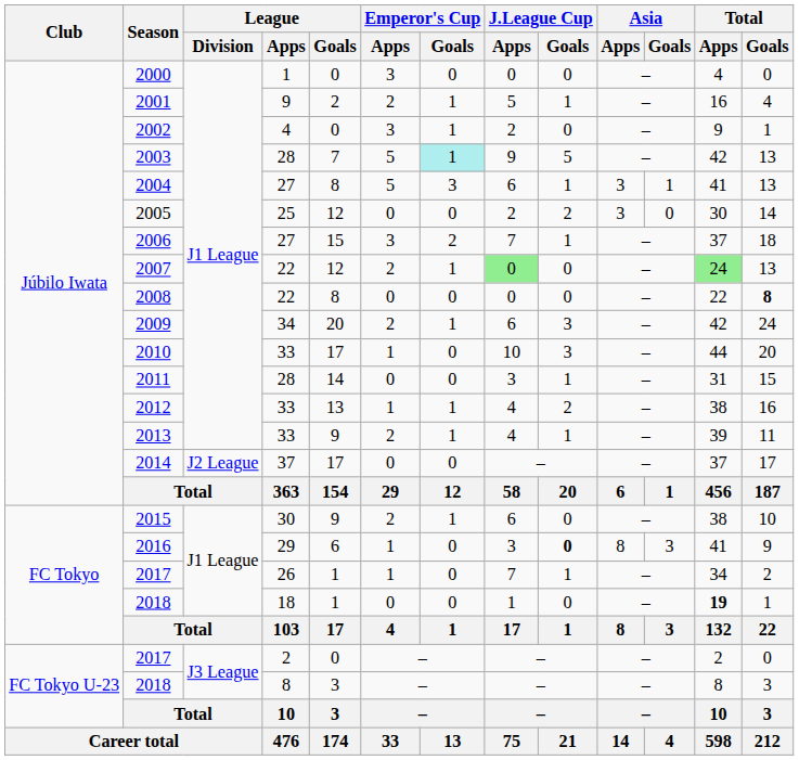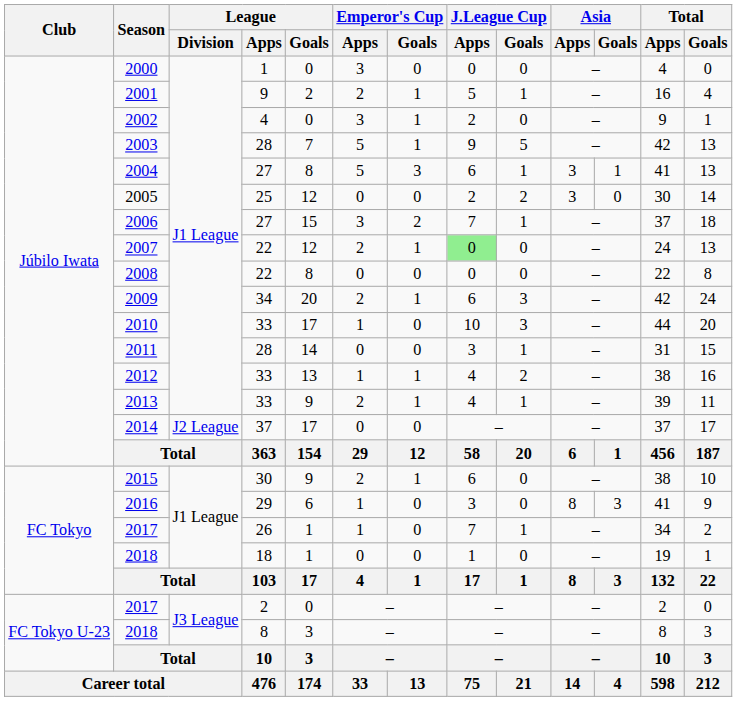2003 | Emperor's Cup / Goals: paleturquoise background -> no background
2007 | Total / Apps: lightgreen background -> no background
2008 | Total / Goals: bold -> normal
2016 | J.League Cup / Goals: bold -> normal
2018 / 18 | Total / Apps: bold -> normal
